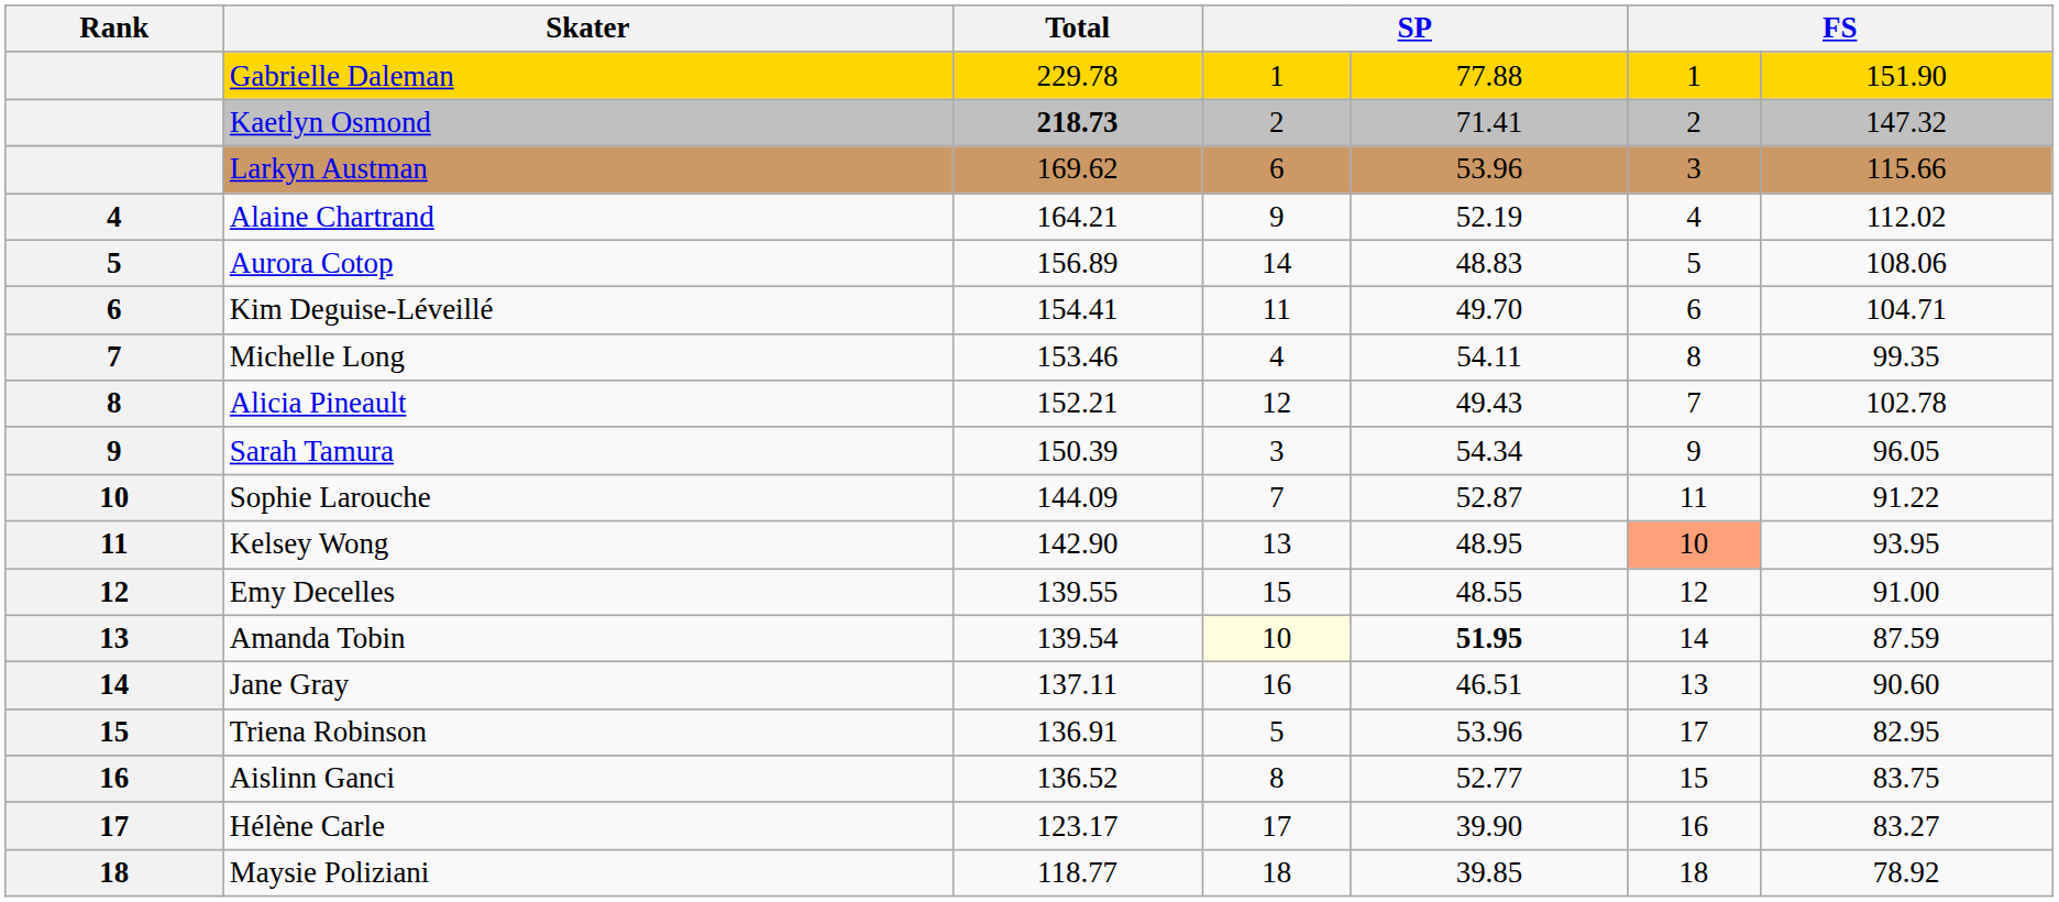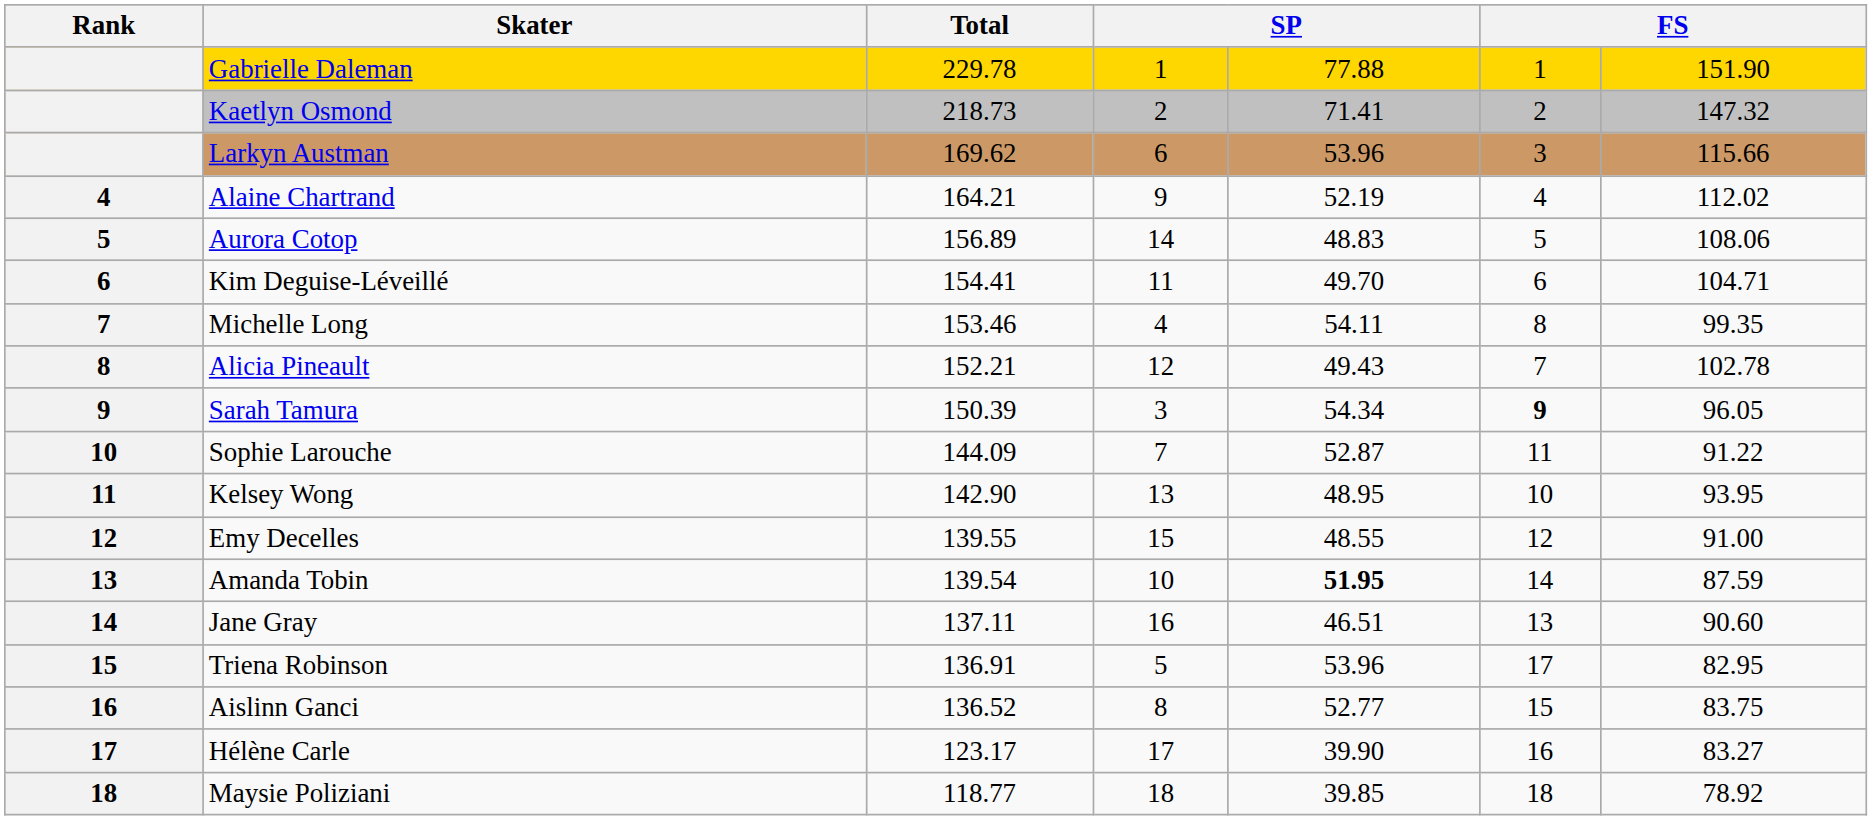Kaetlyn Osmond | Total: bold -> normal
Sarah Tamura | column 6: normal -> bold
Kelsey Wong | column 6: lightsalmon background -> no background
Amanda Tobin | column 4: lightyellow background -> no background
